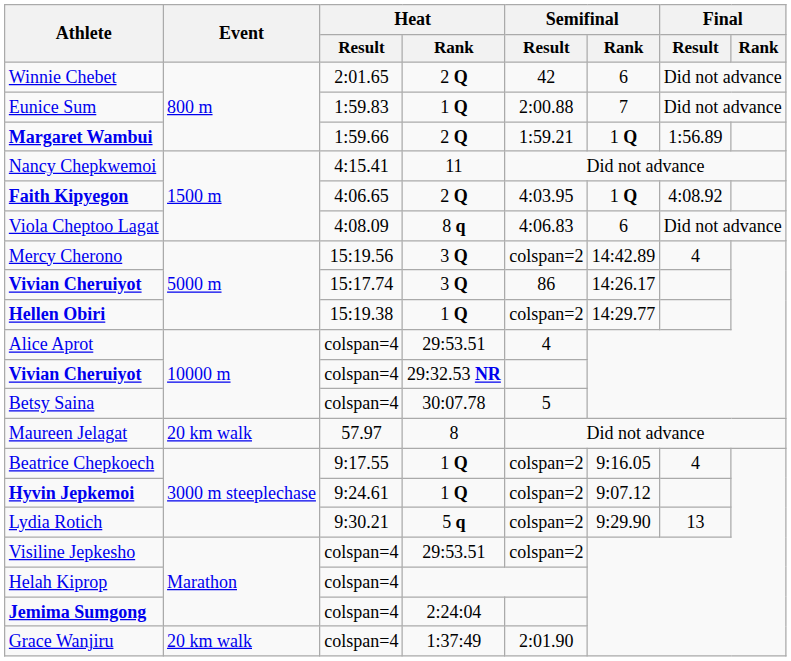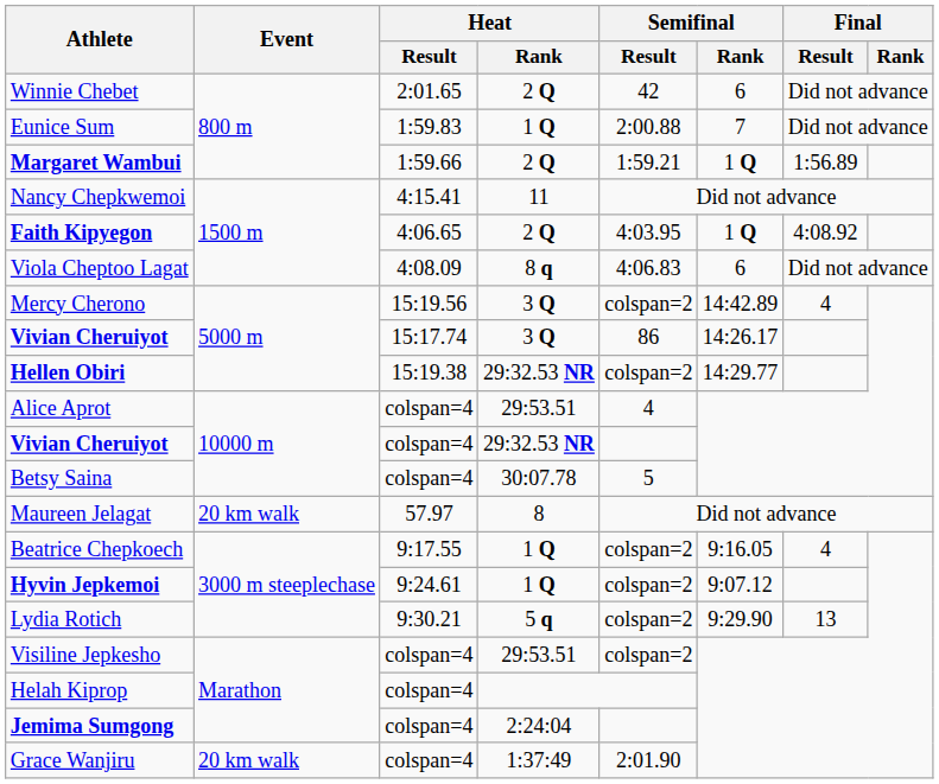Hellen Obiri | Heat / Rank: 1 Q -> 29:32.53 NR
